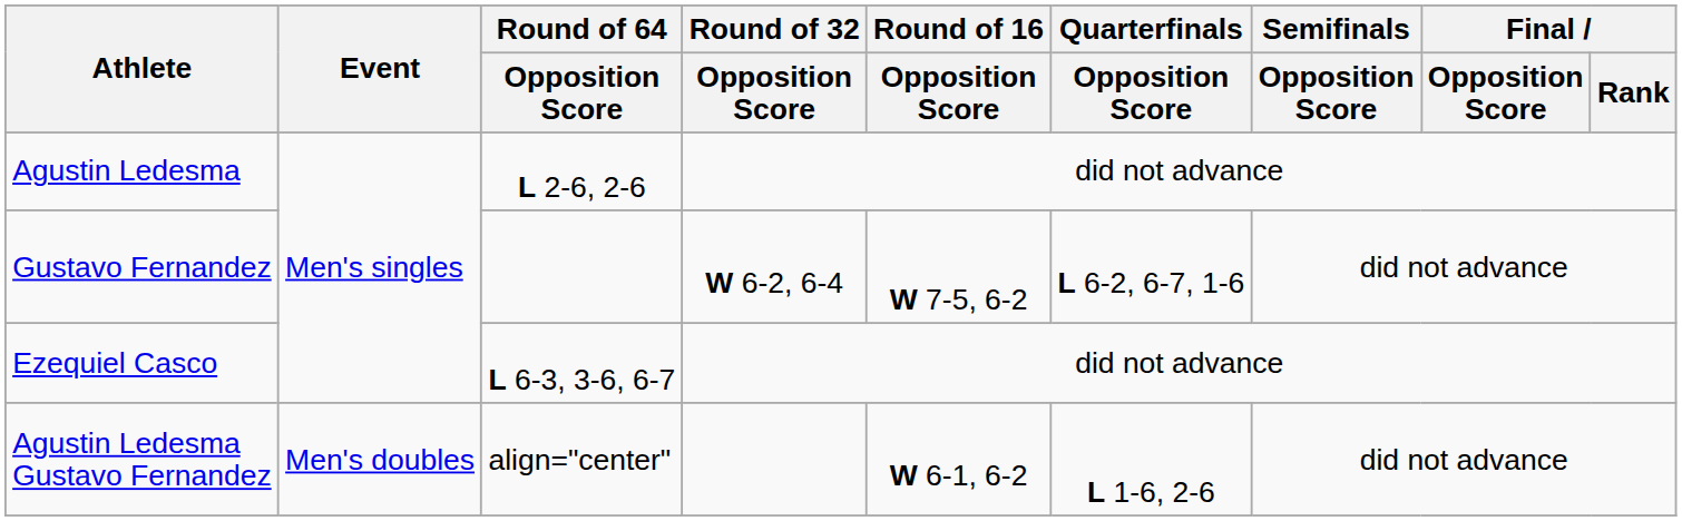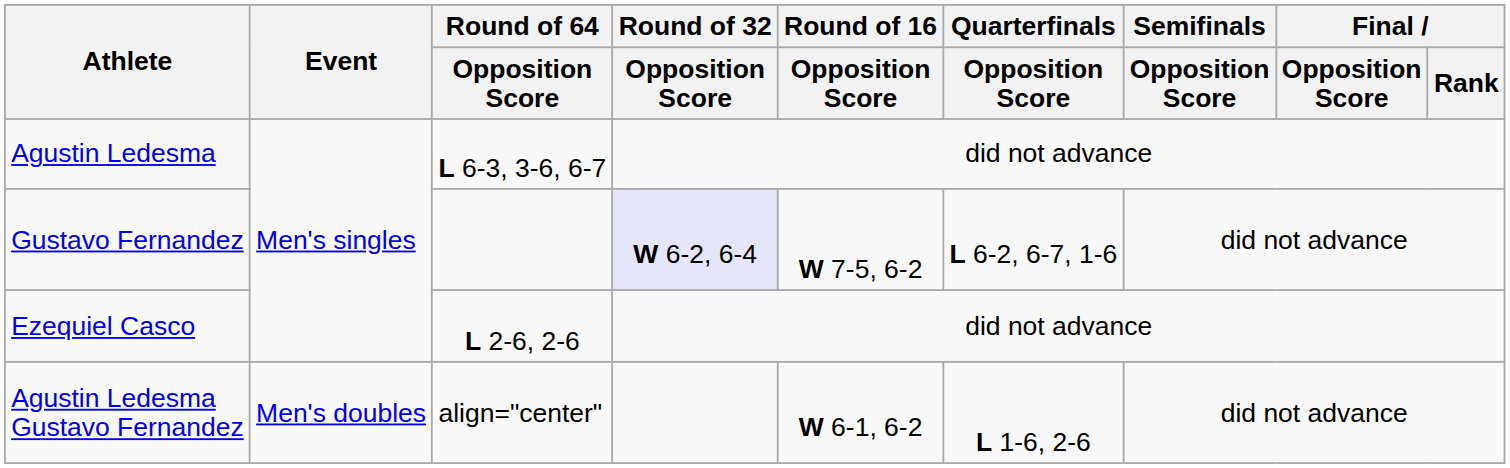Agustin Ledesma | Round of 64 / Opposition Score: L 2-6, 2-6 -> L 6-3, 3-6, 6-7
Gustavo Fernandez | Round of 32 / Opposition Score: no background -> lavender background
Ezequiel Casco | Round of 64 / Opposition Score: L 6-3, 3-6, 6-7 -> L 2-6, 2-6
